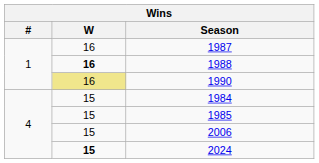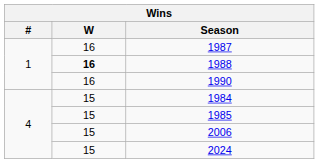1990 | W: khaki background -> no background
2024 | W: bold -> normal
